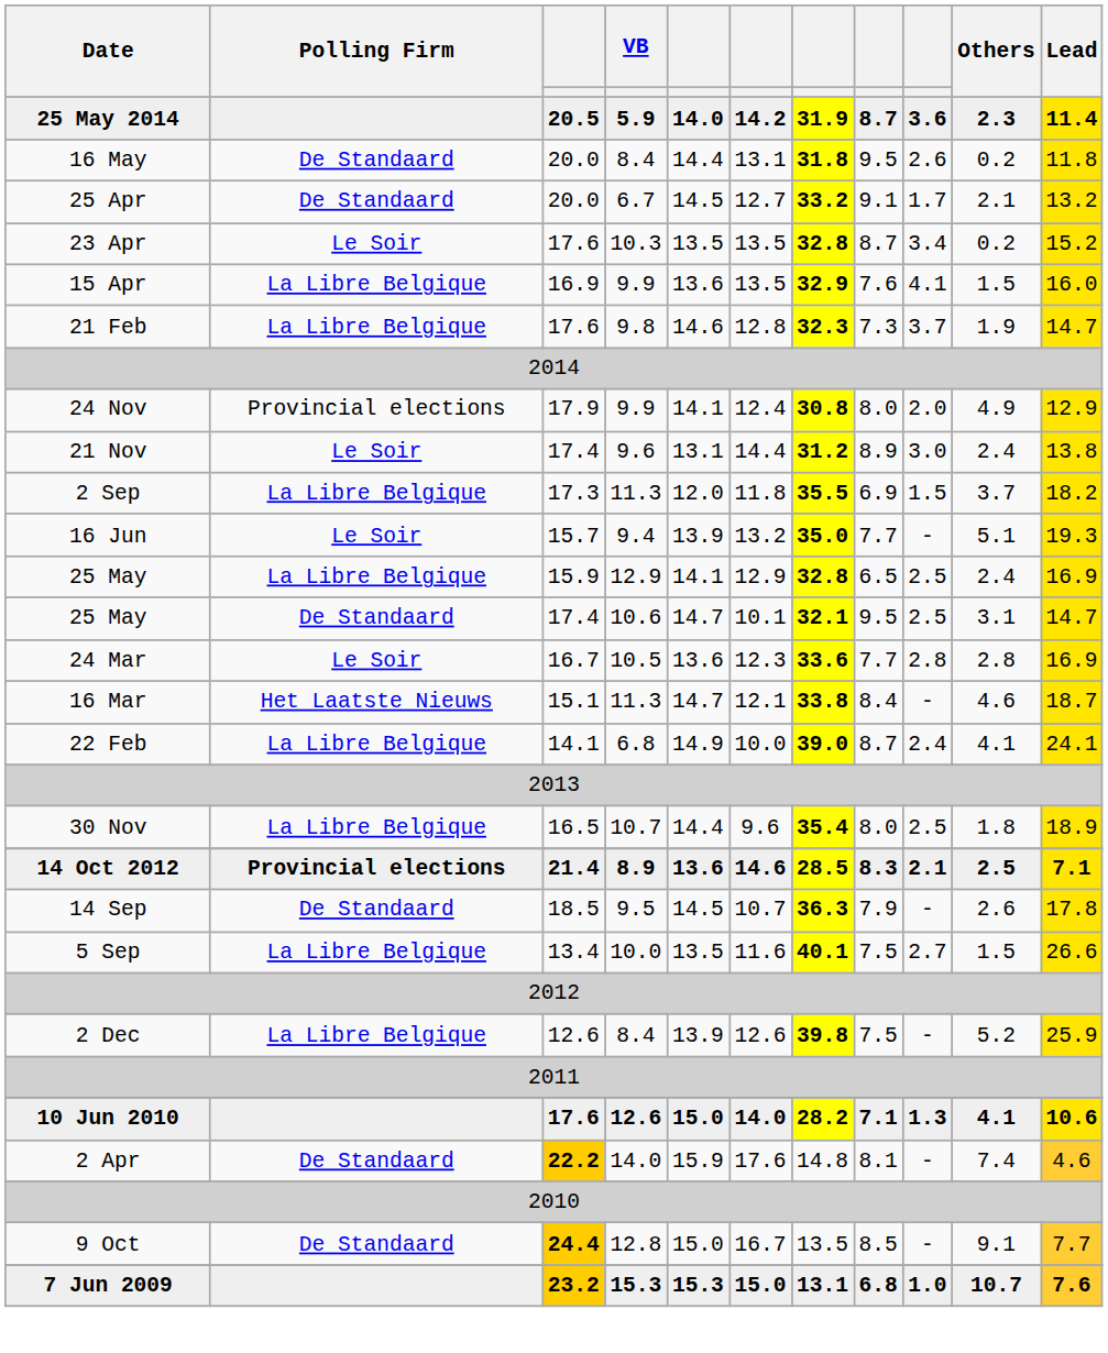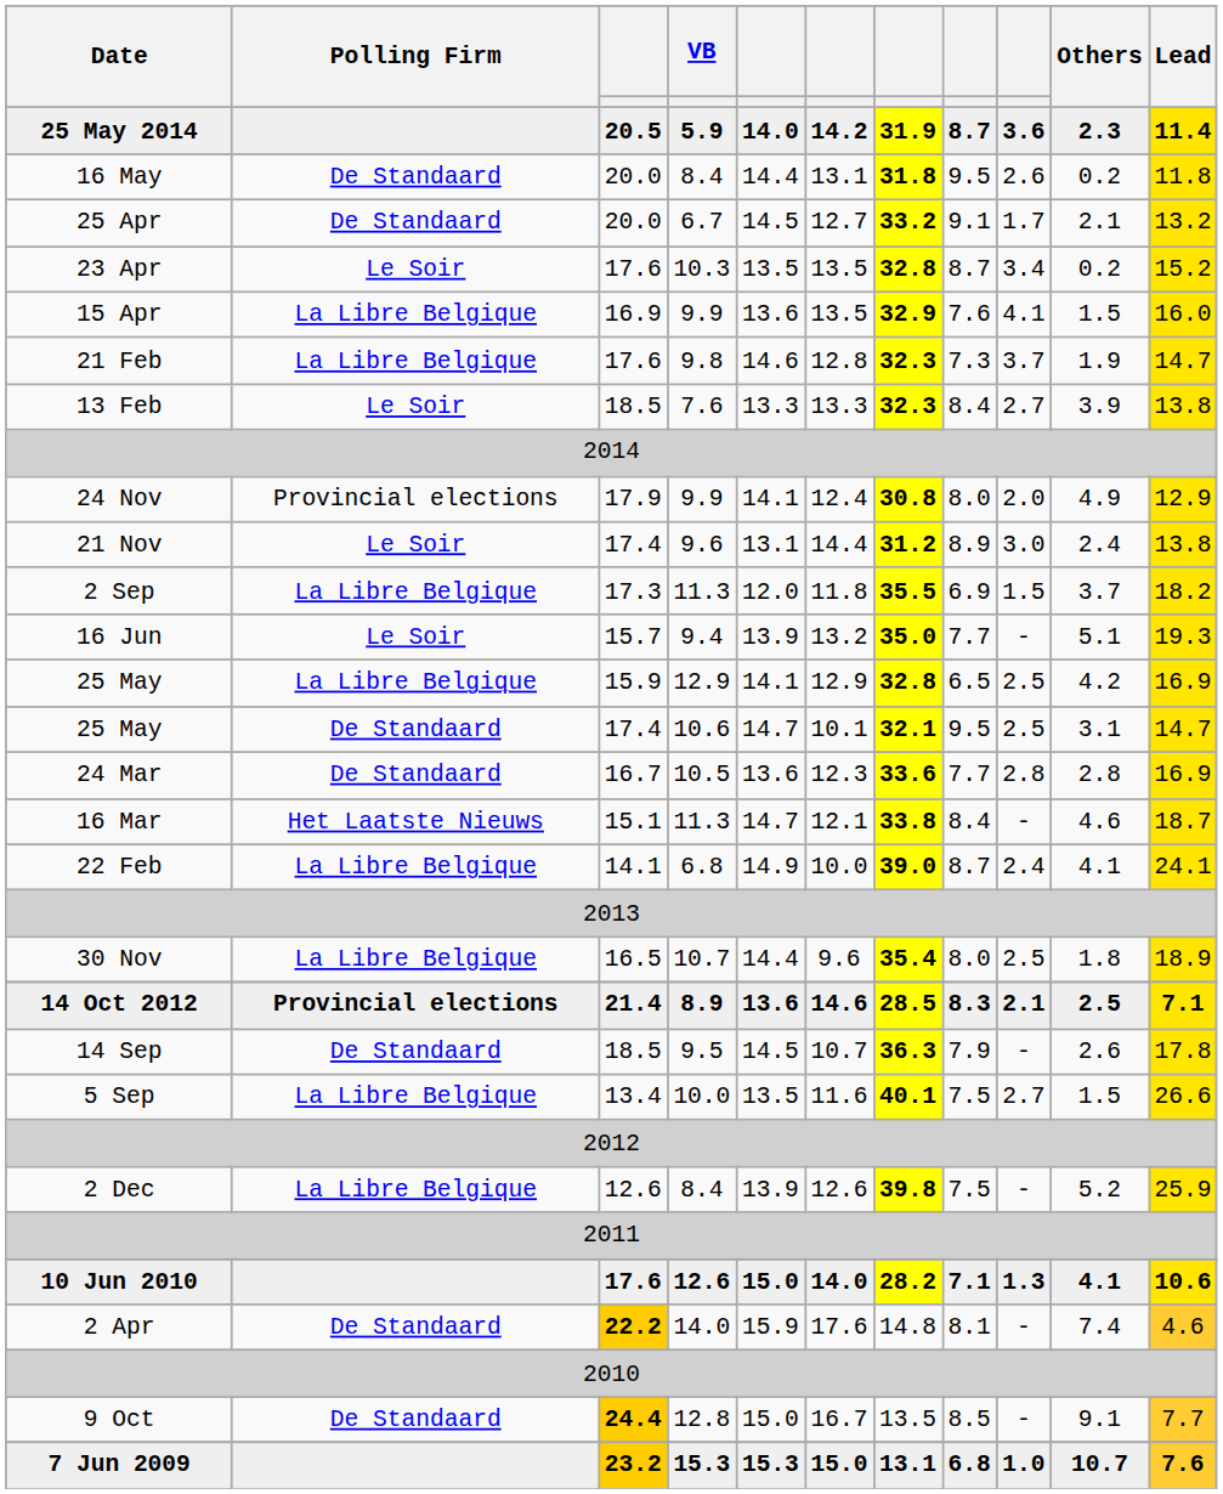+ row: 13 Feb | Le Soir | 18.5 | 7.6 | 13.3 | 13.3 | 32.3 | 8.4 | 2.7 | 3.9 | 13.8
25 May / 12.9 | Others: 2.4 -> 4.2
24 Mar | Polling Firm: Le Soir -> De Standaard
